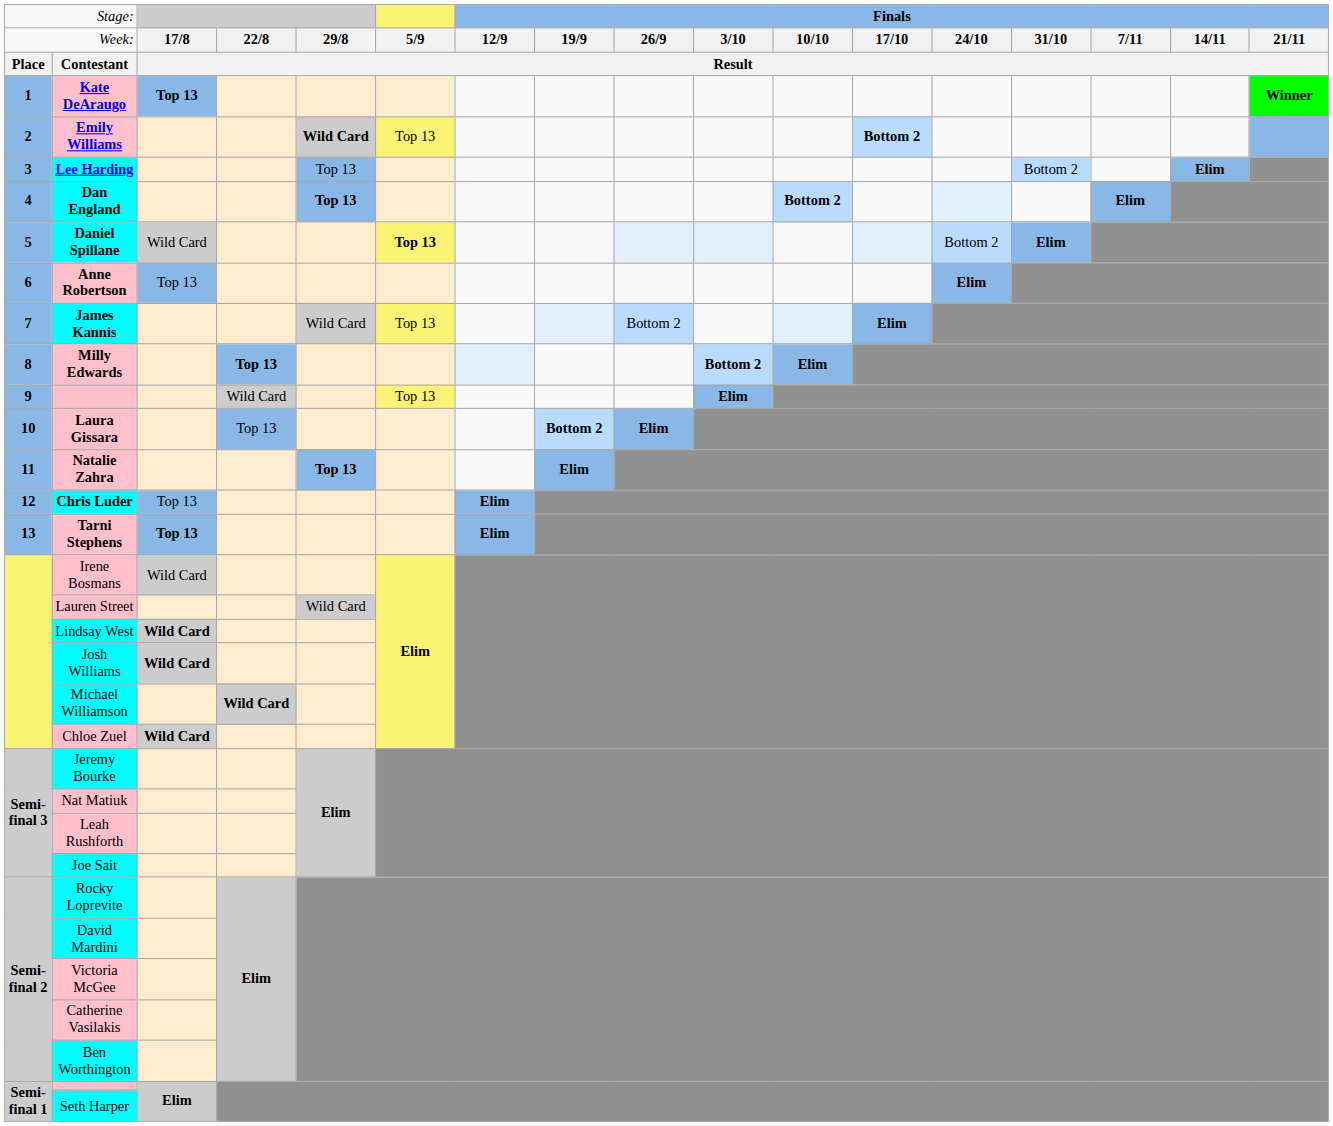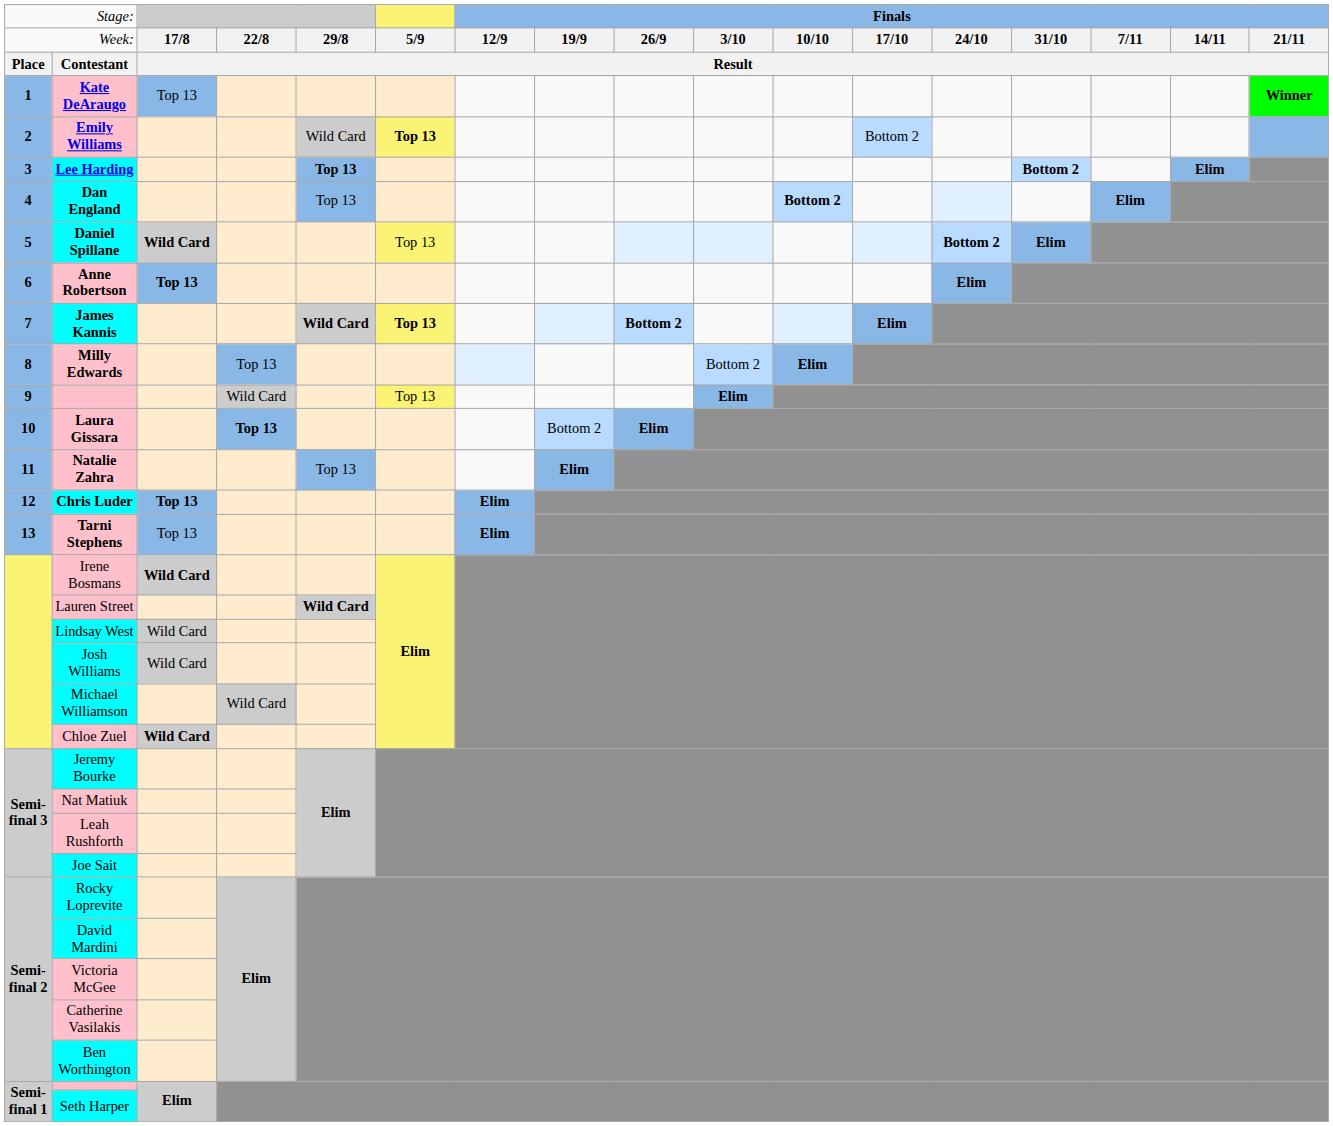Kate DeAraugo | column 3: bold -> normal
Emily Williams | column 5: bold -> normal
Emily Williams | column 6: normal -> bold
Emily Williams | column 12: bold -> normal
Lee Harding | column 5: normal -> bold
Lee Harding | column 14: normal -> bold
Dan England | column 5: bold -> normal
Daniel Spillane | column 3: normal -> bold
Daniel Spillane | column 6: bold -> normal
Daniel Spillane | column 13: normal -> bold
Anne Robertson | column 3: normal -> bold
James Kannis | column 5: normal -> bold
James Kannis | column 6: normal -> bold
James Kannis | column 9: normal -> bold
Milly Edwards | column 4: bold -> normal
Milly Edwards | column 10: bold -> normal
Laura Gissara | column 4: normal -> bold
Laura Gissara | column 8: bold -> normal
Natalie Zahra | column 5: bold -> normal
Chris Luder | column 3: normal -> bold
Tarni Stephens | column 3: bold -> normal
Irene Bosmans | column 3: normal -> bold
Lauren Street | column 5: normal -> bold
Lindsay West | column 3: bold -> normal
Josh Williams | column 3: bold -> normal
Michael Williamson | column 4: bold -> normal
